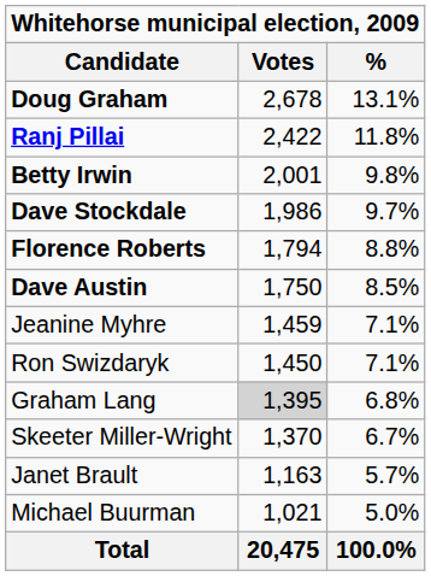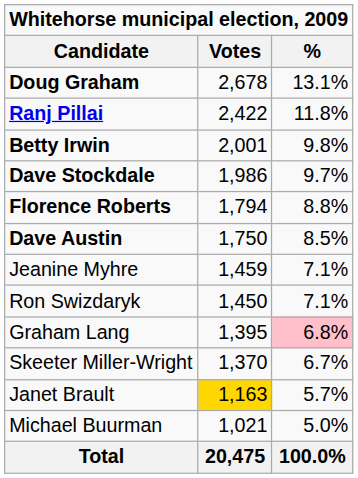Graham Lang | Votes: lightgrey background -> no background
Graham Lang | %: no background -> pink background
Janet Brault | Votes: no background -> gold background
